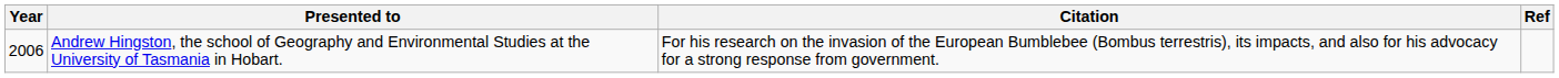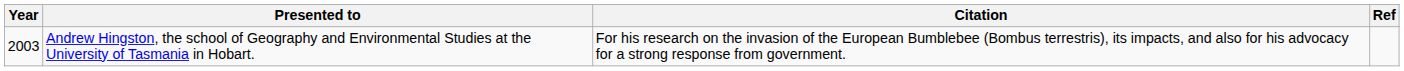row 2 | Year: 2006 -> 2003
